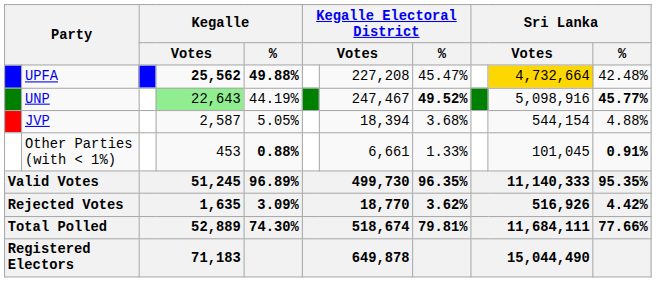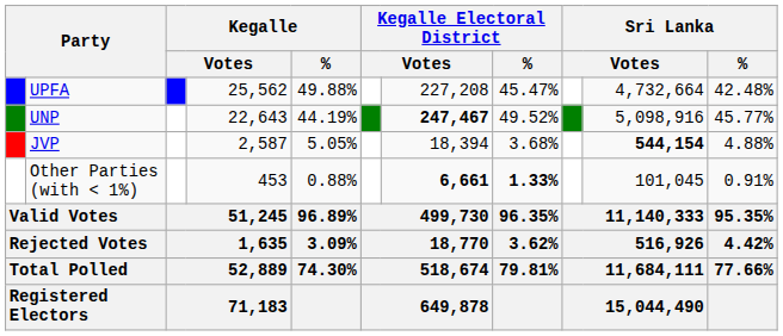UPFA | column 4: bold -> normal
UPFA | Kegalle / %: bold -> normal
UPFA | column 10: gold background -> no background
UNP | column 4: lightgreen background -> no background
UNP | column 7: normal -> bold
UNP | Kegalle Electoral District / %: bold -> normal
UNP | Sri Lanka / %: bold -> normal
JVP | column 10: normal -> bold
Other Parties (with < 1%) | Kegalle / %: bold -> normal
Other Parties (with < 1%) | column 7: normal -> bold
Other Parties (with < 1%) | Kegalle Electoral District / %: normal -> bold
Other Parties (with < 1%) | Sri Lanka / %: bold -> normal
